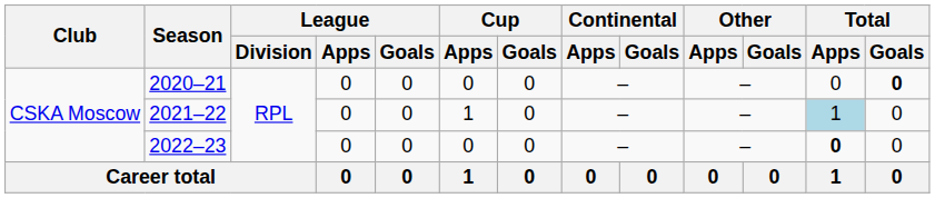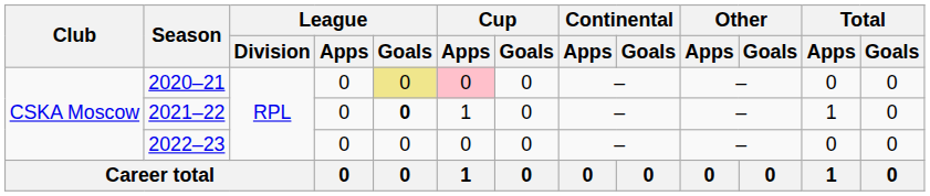2020–21 | League / Goals: no background -> khaki background
2020–21 | Cup / Apps: no background -> pink background
2020–21 | Total / Goals: bold -> normal
2021–22 | League / Goals: normal -> bold
2021–22 | Total / Apps: lightblue background -> no background
2022–23 | Total / Apps: bold -> normal
